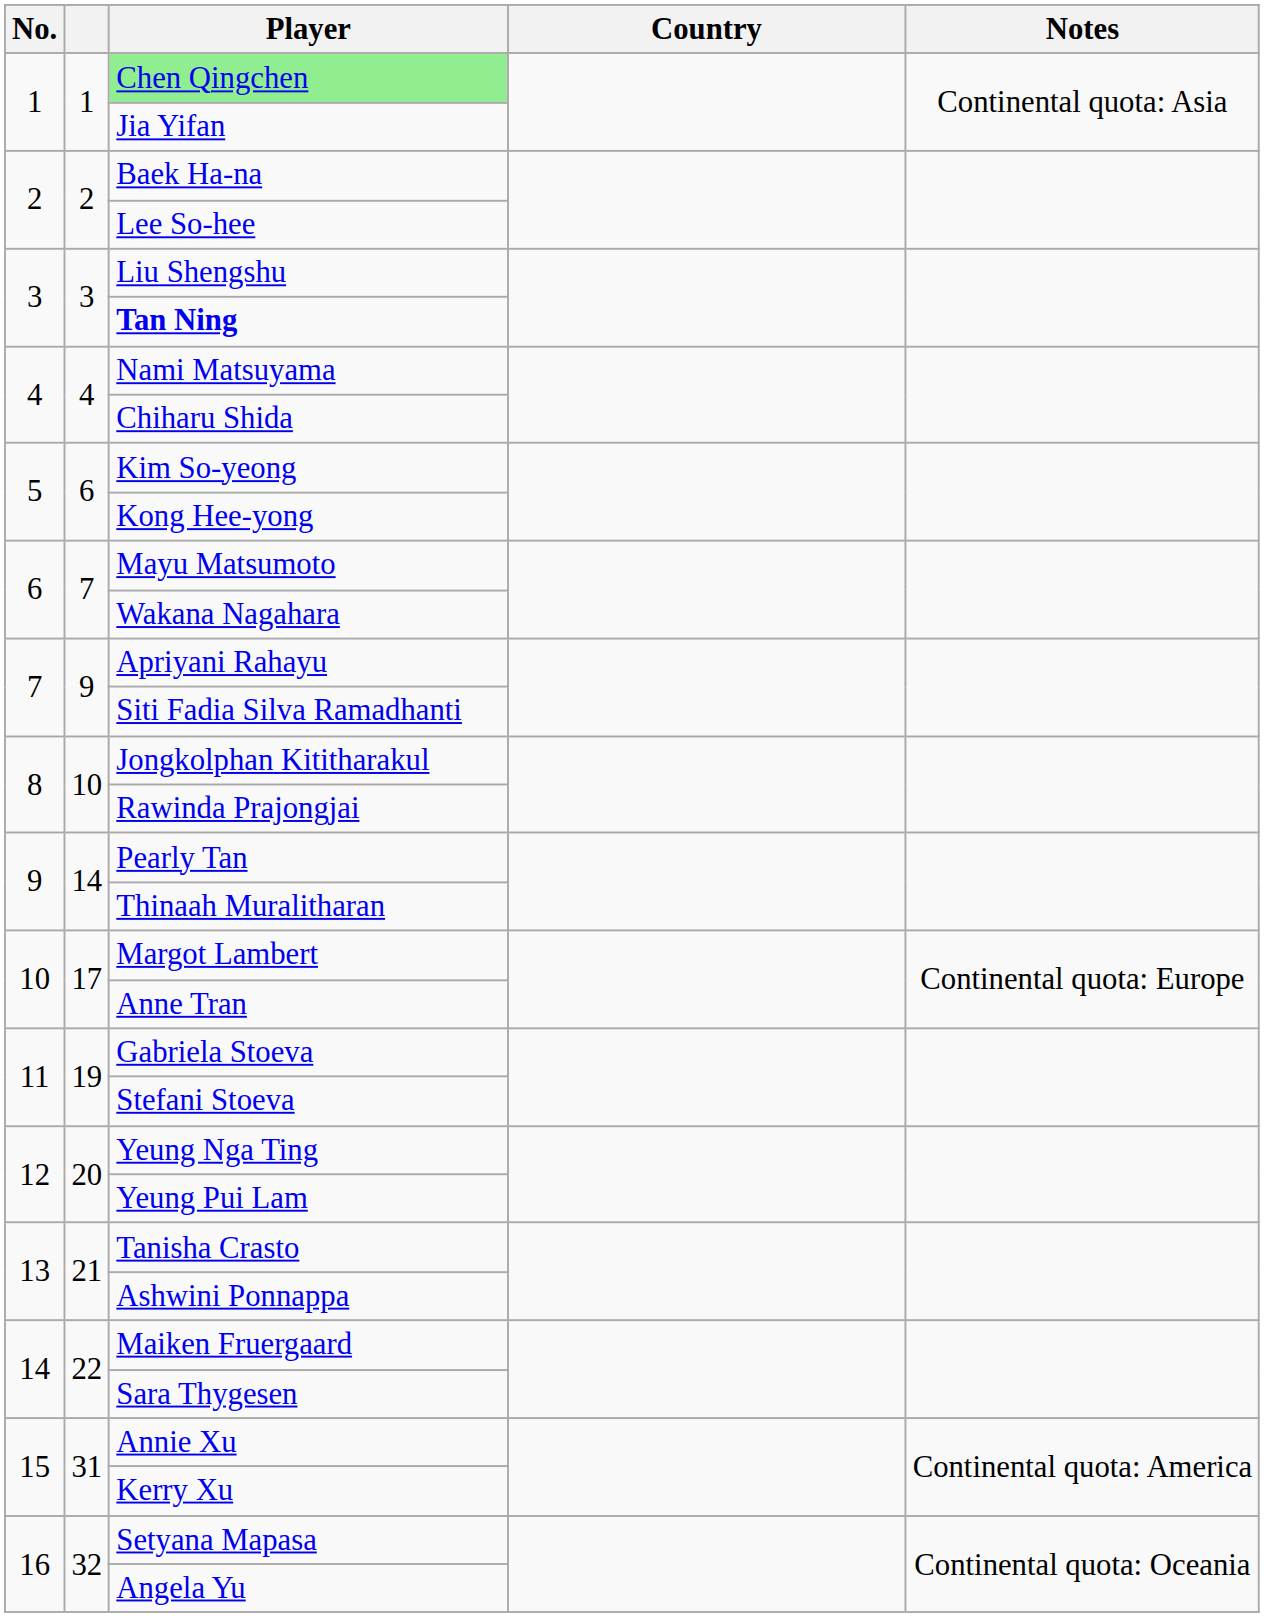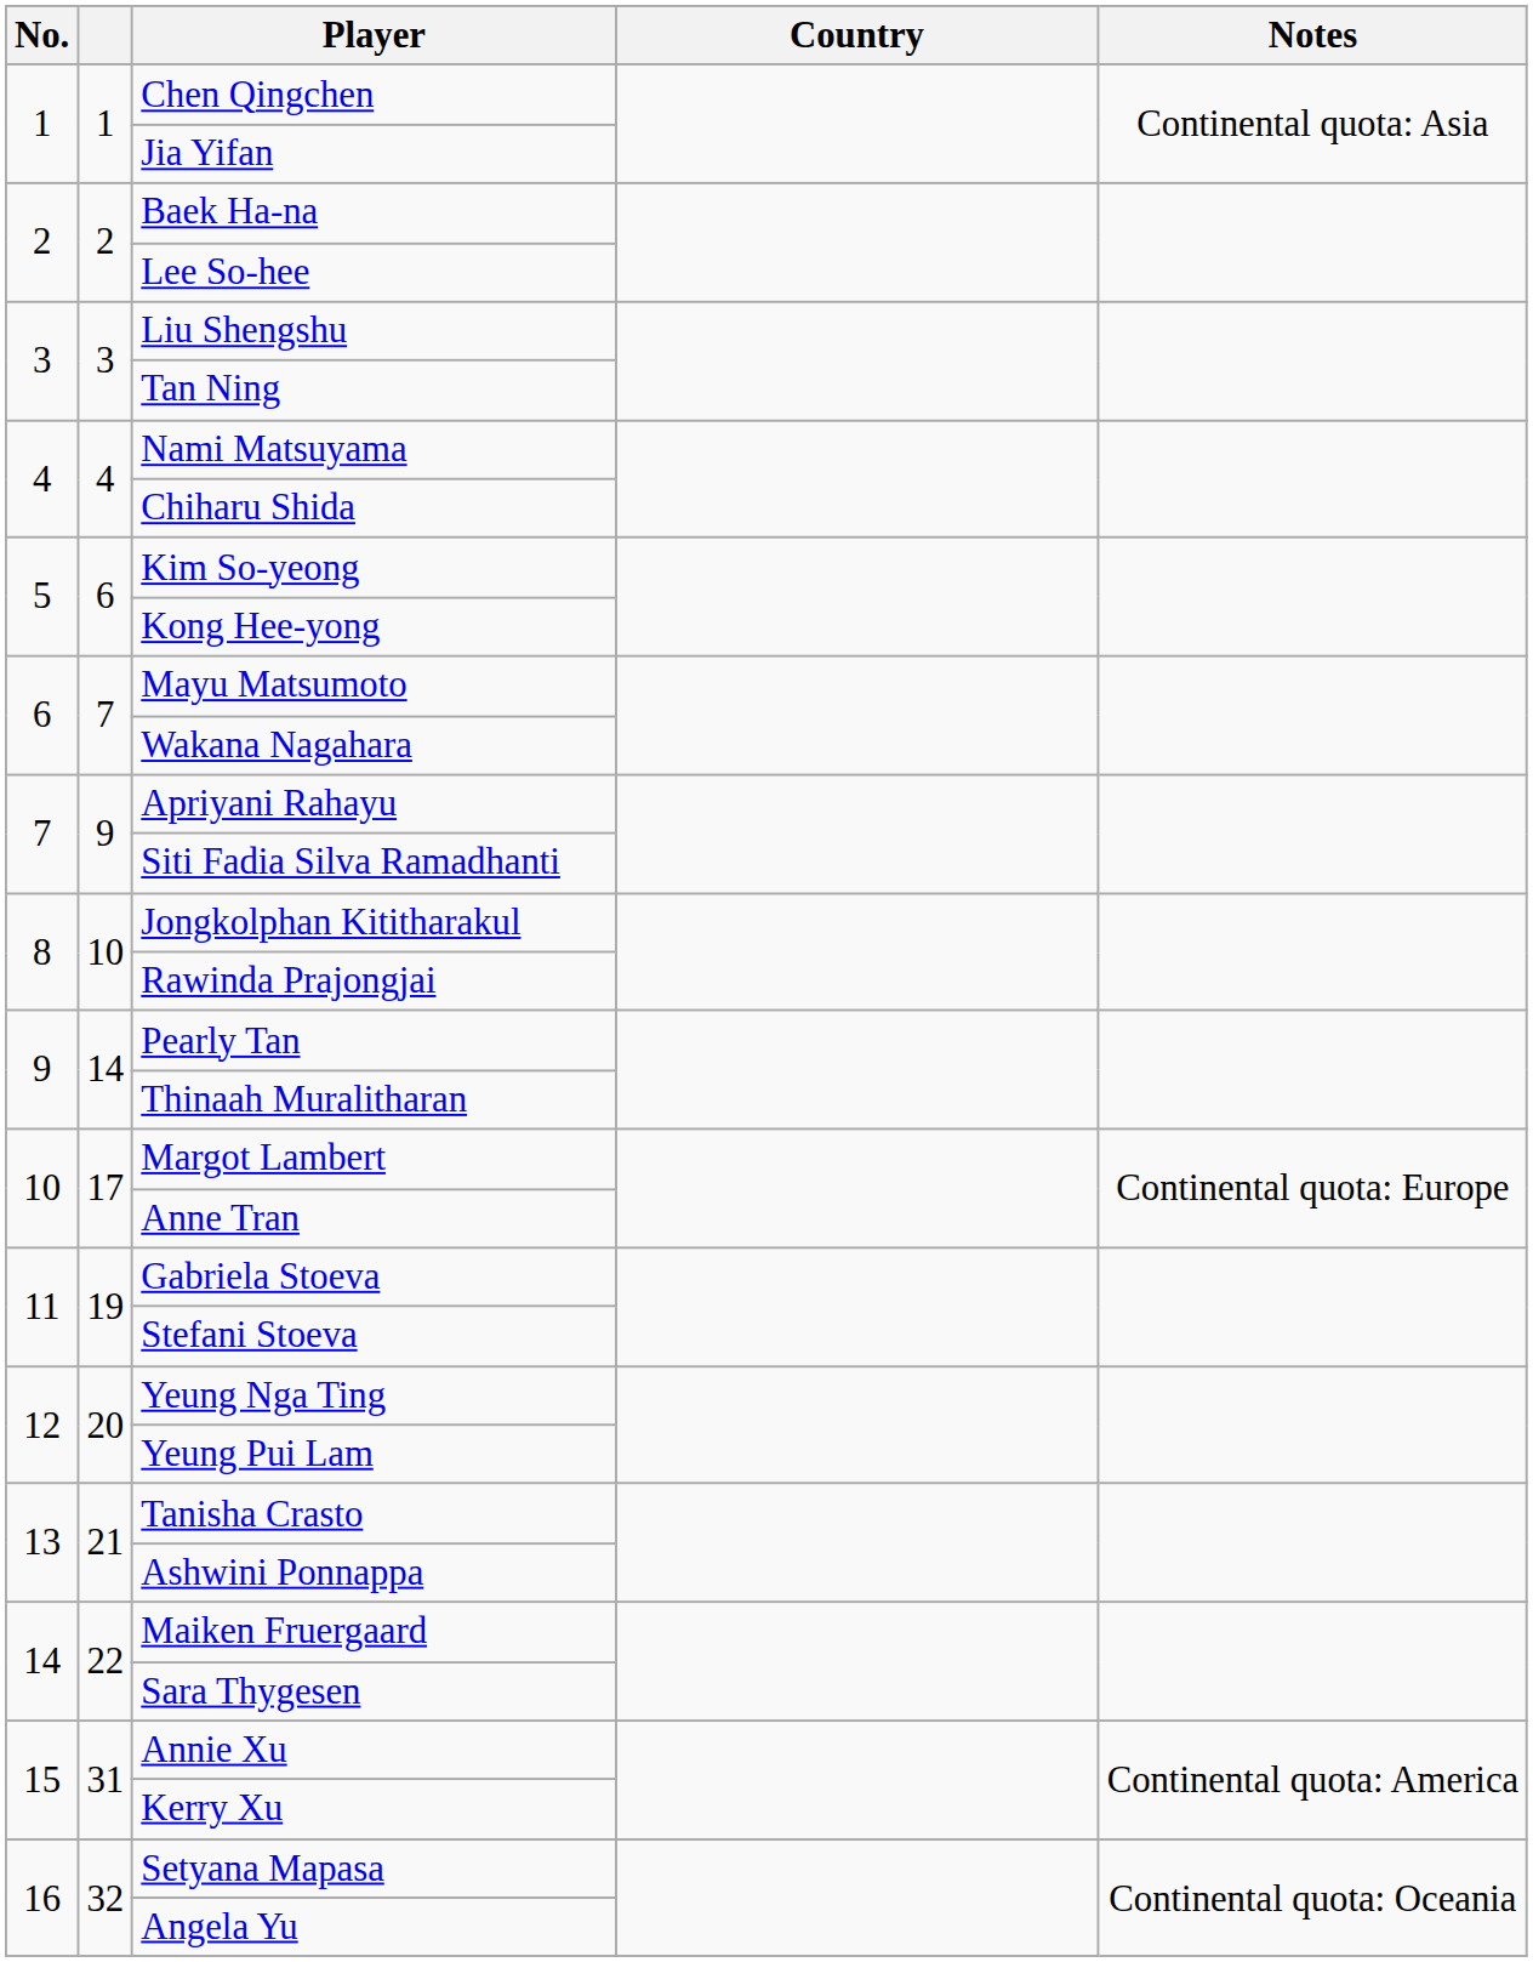Chen Qingchen | Player: lightgreen background -> no background
Tan Ning | Player: bold -> normal
